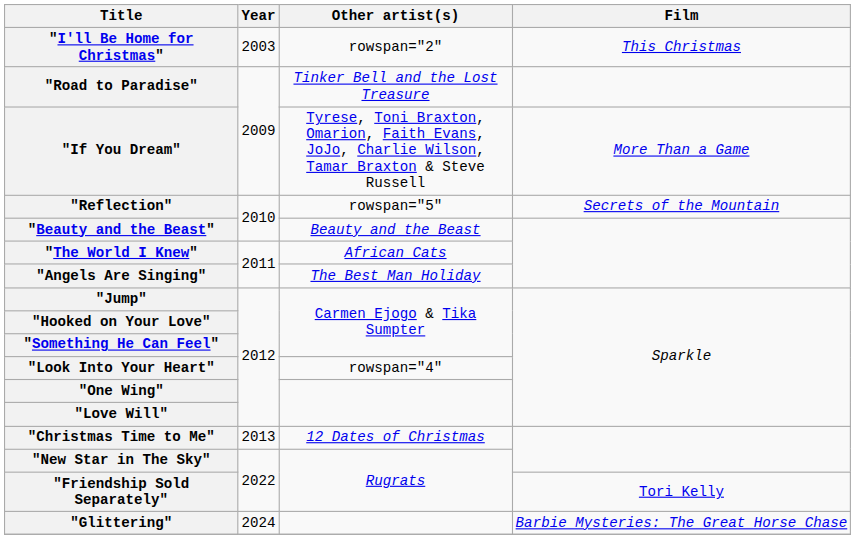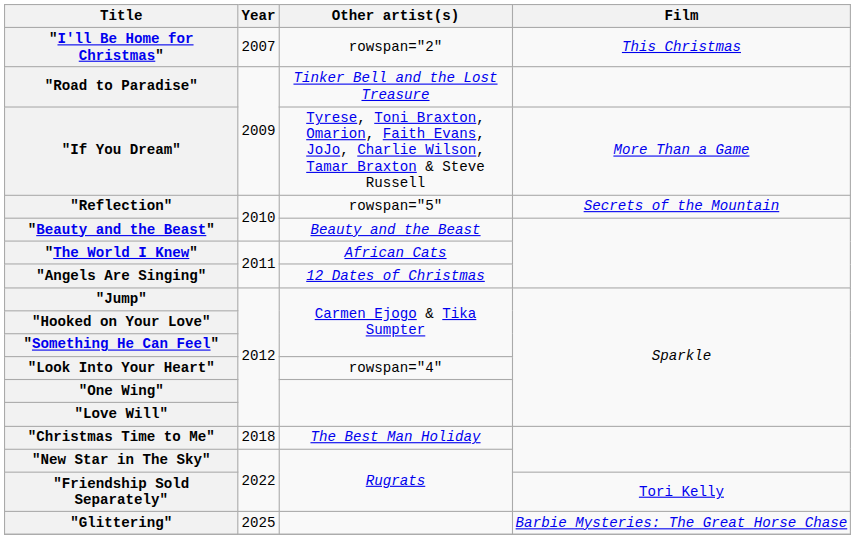"I'll Be Home for Christmas" | Year: 2003 -> 2007
"Angels Are Singing" | Other artist(s): The Best Man Holiday -> 12 Dates of Christmas
"Christmas Time to Me" | Year: 2013 -> 2018
"Christmas Time to Me" | Other artist(s): 12 Dates of Christmas -> The Best Man Holiday
"Glittering" | Year: 2024 -> 2025
